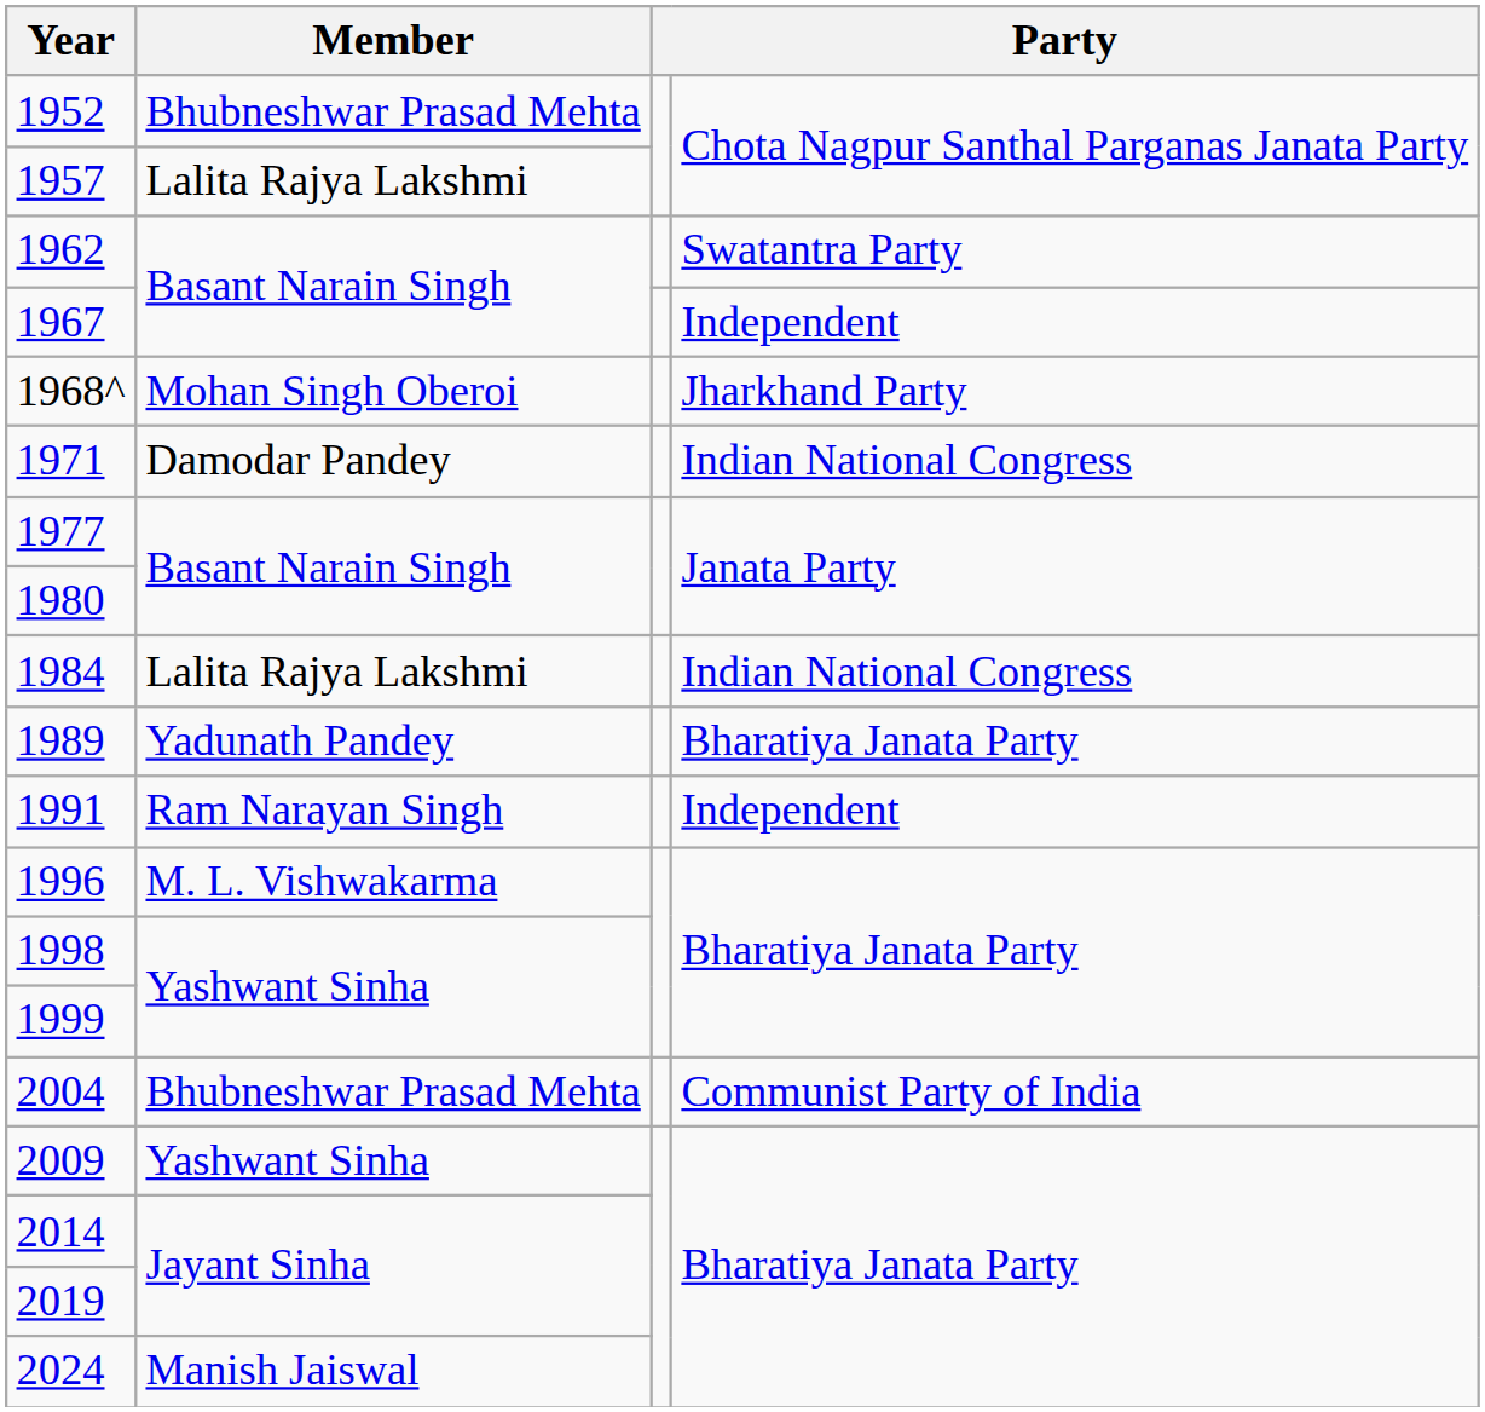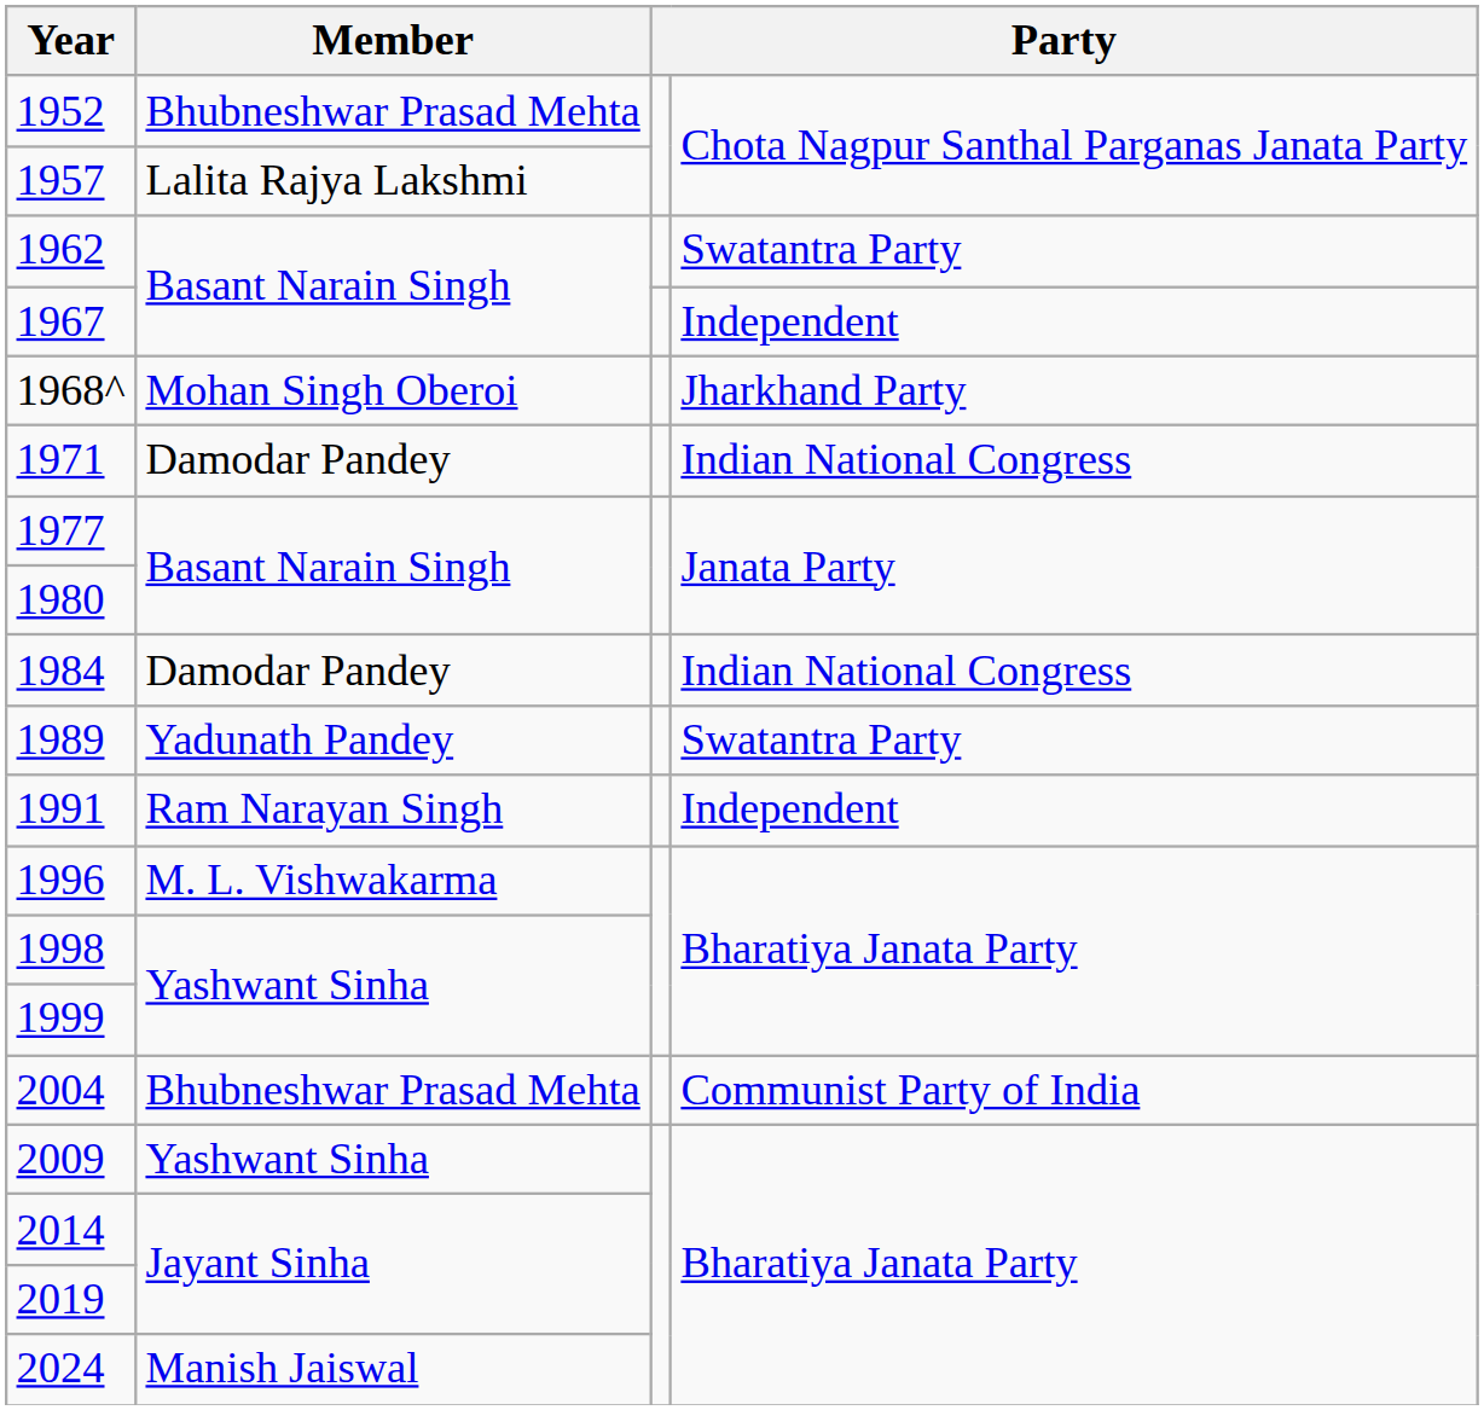1984 | Member: Lalita Rajya Lakshmi -> Damodar Pandey
1989 | column 4: Bharatiya Janata Party -> Swatantra Party
